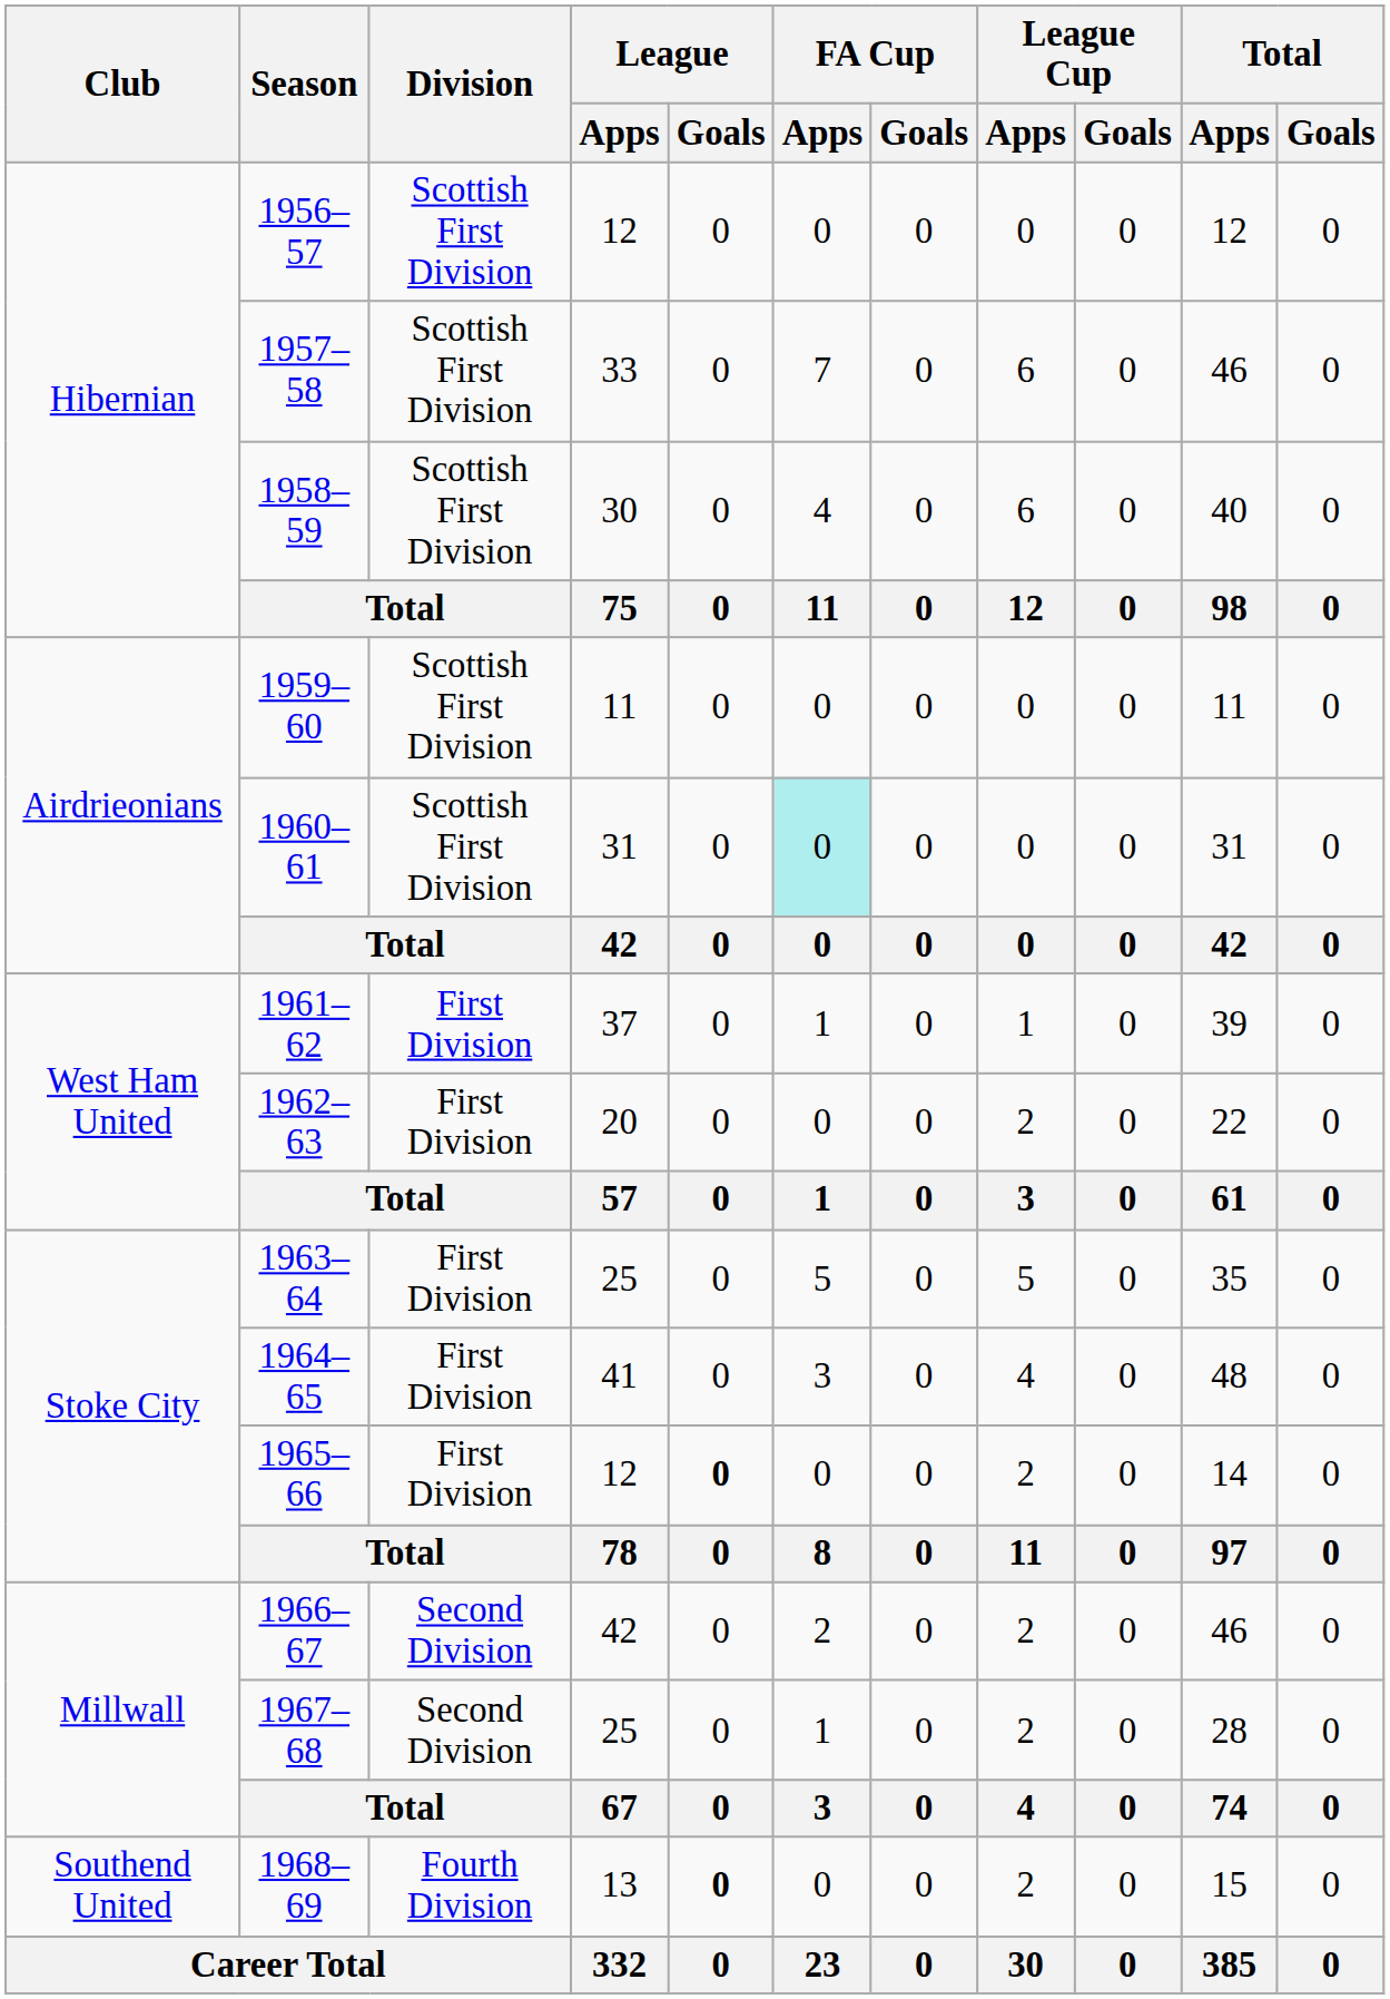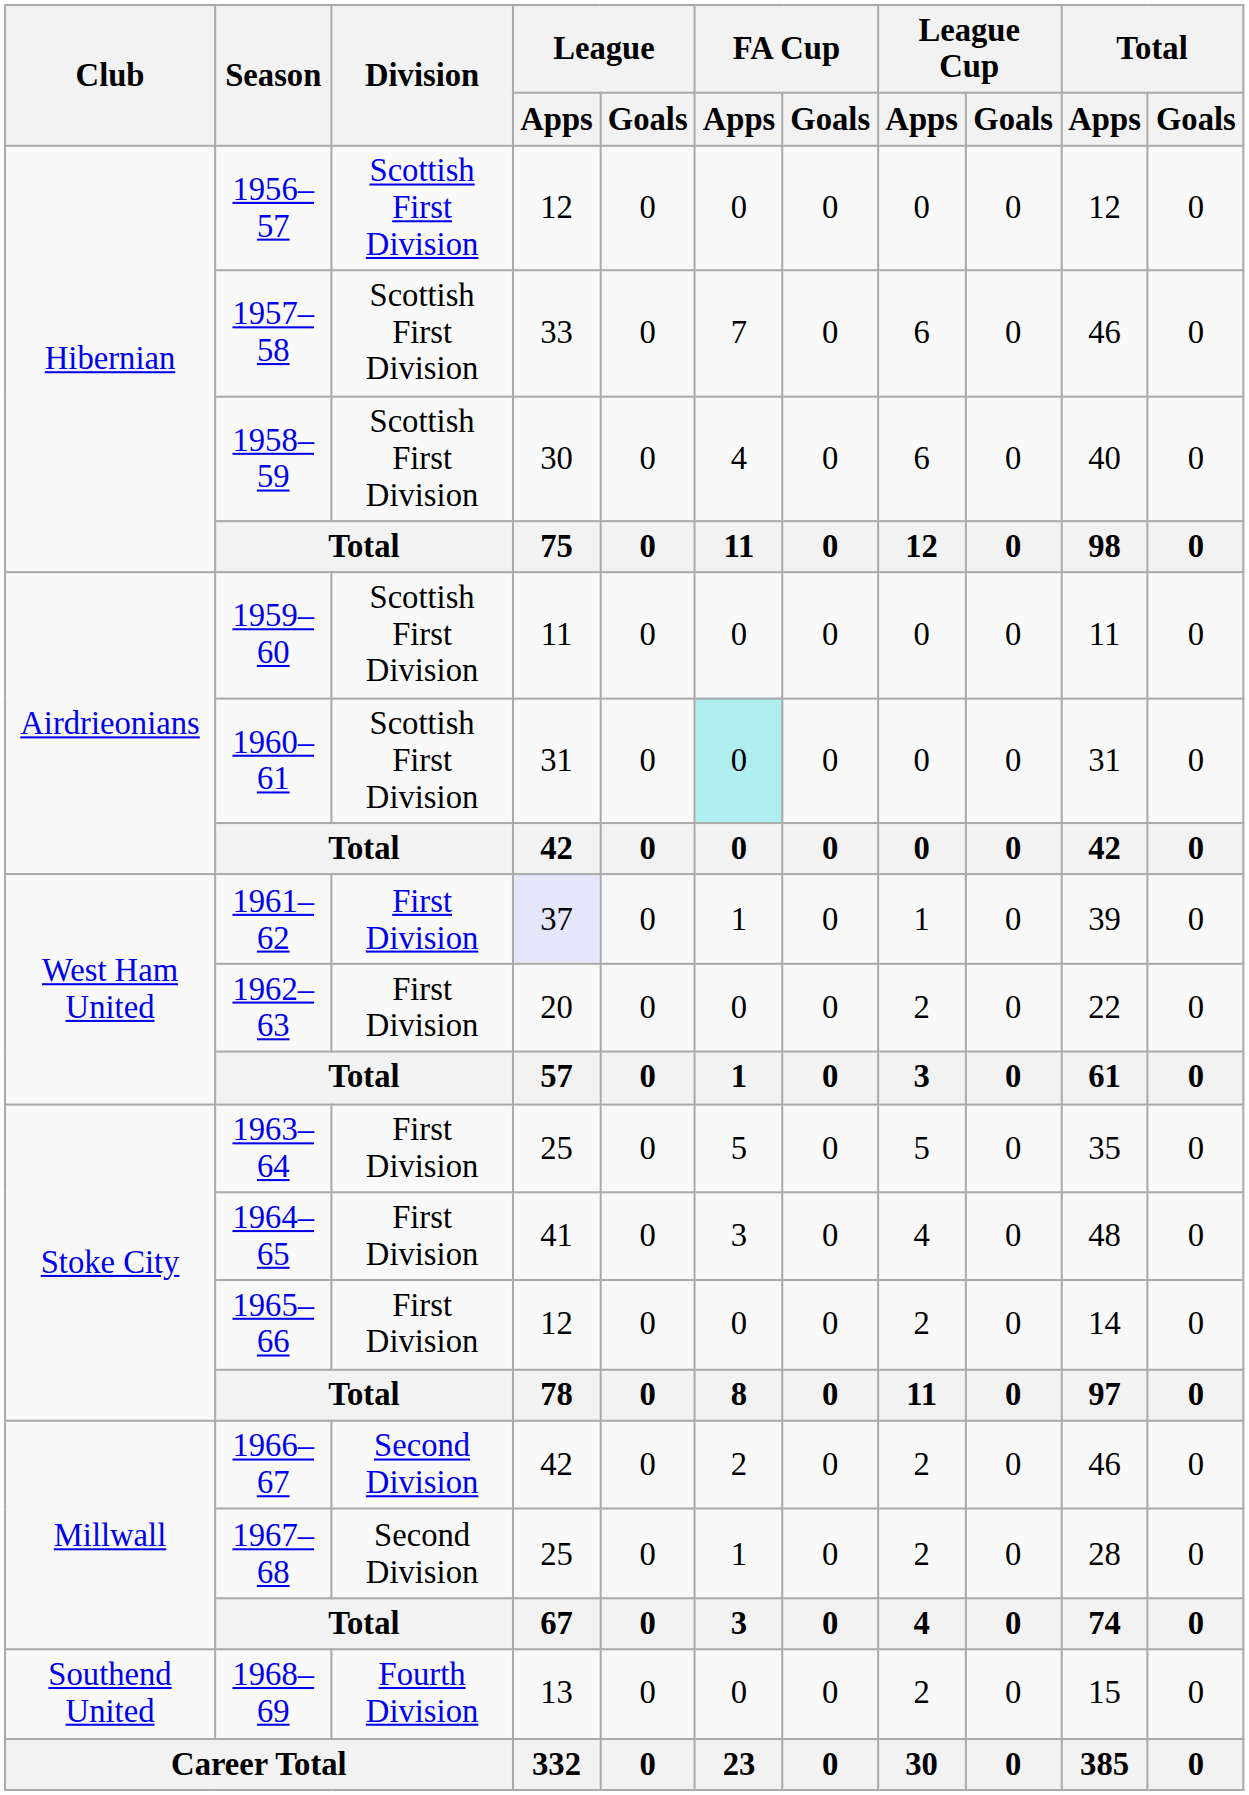1961–62 | League / Apps: no background -> lavender background
1965–66 | League / Goals: bold -> normal
1968–69 | League / Goals: bold -> normal
